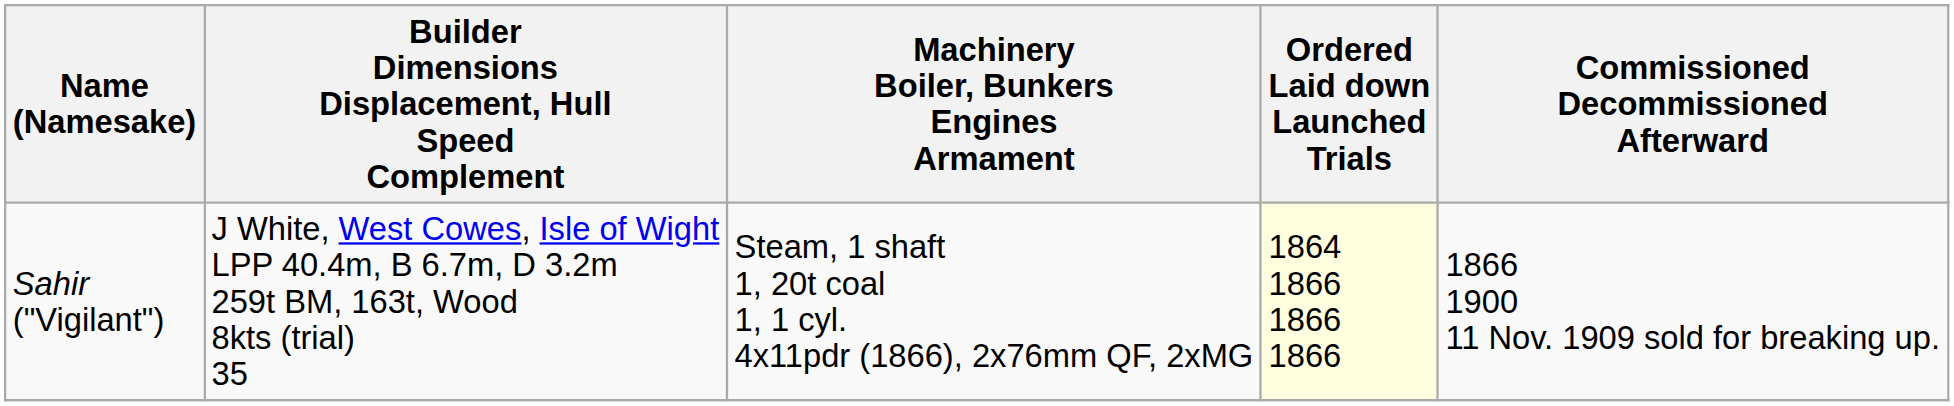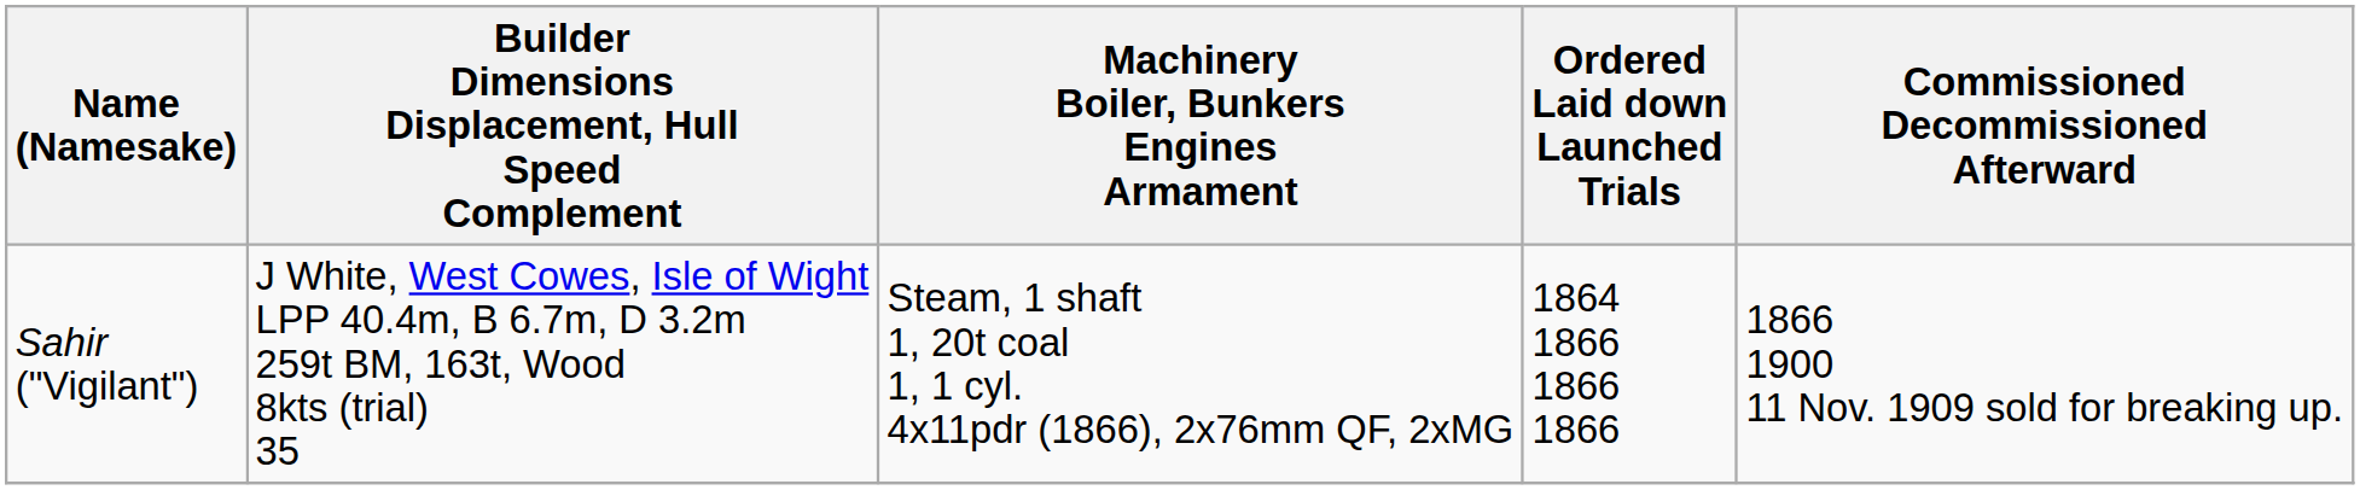Sahir ("Vigilant") | Ordered Laid down Launched Trials: lightyellow background -> no background
